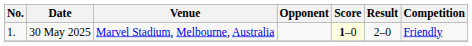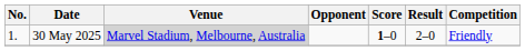30 May 2025 | Venue: no background -> lightgrey background
30 May 2025 | Score: lightyellow background -> no background
